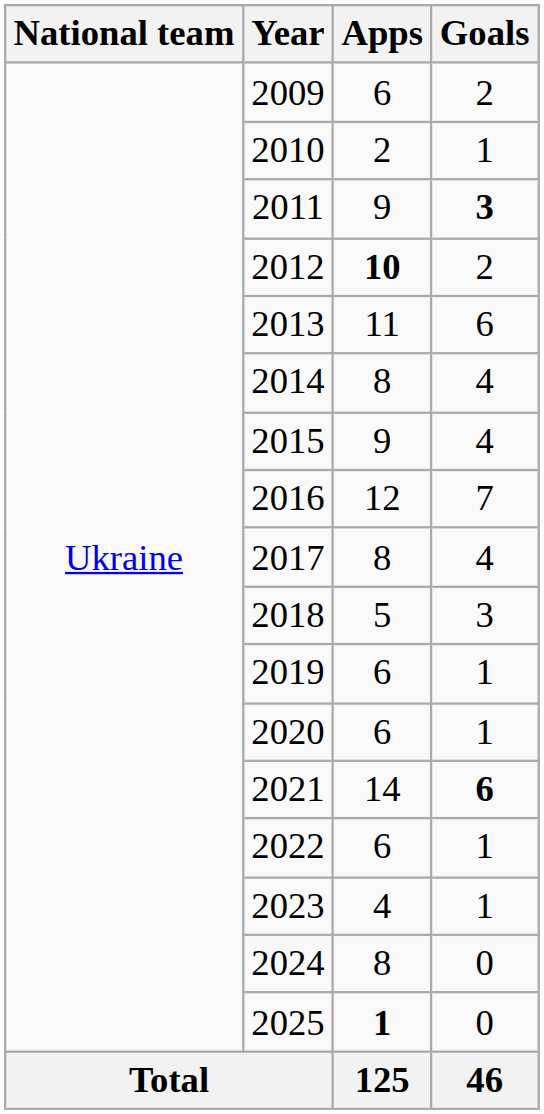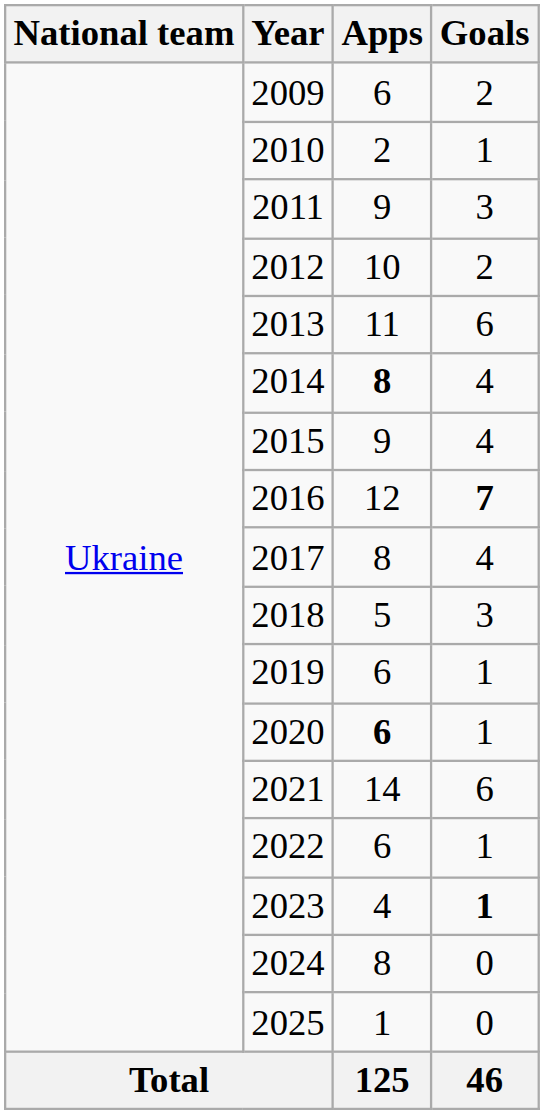2011 | Goals: bold -> normal
2012 | Apps: bold -> normal
2014 | Apps: normal -> bold
2016 | Goals: normal -> bold
2020 | Apps: normal -> bold
2021 | Goals: bold -> normal
2023 | Goals: normal -> bold
2025 | Apps: bold -> normal
